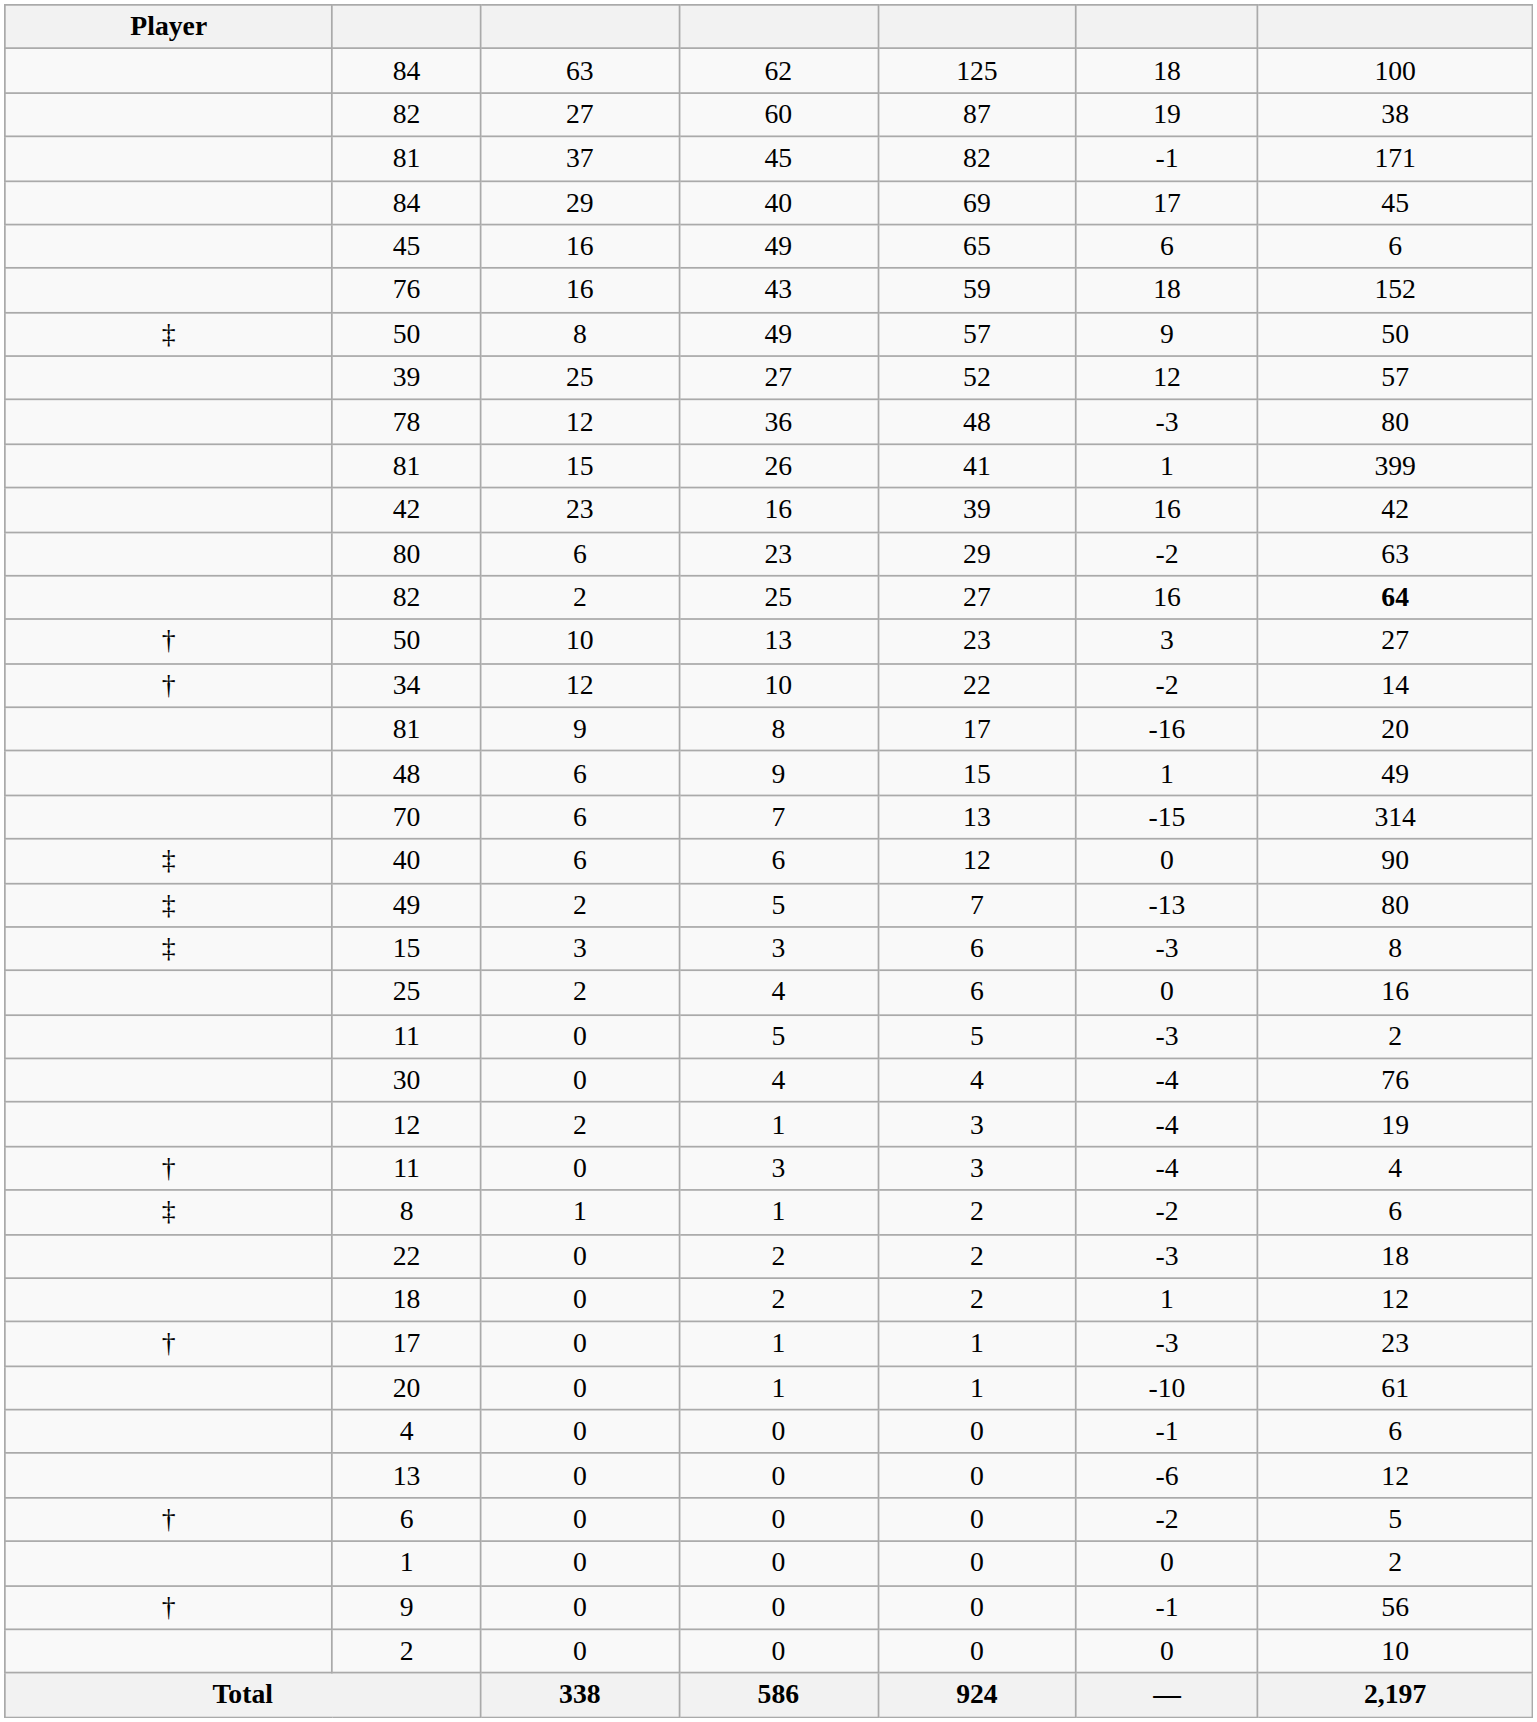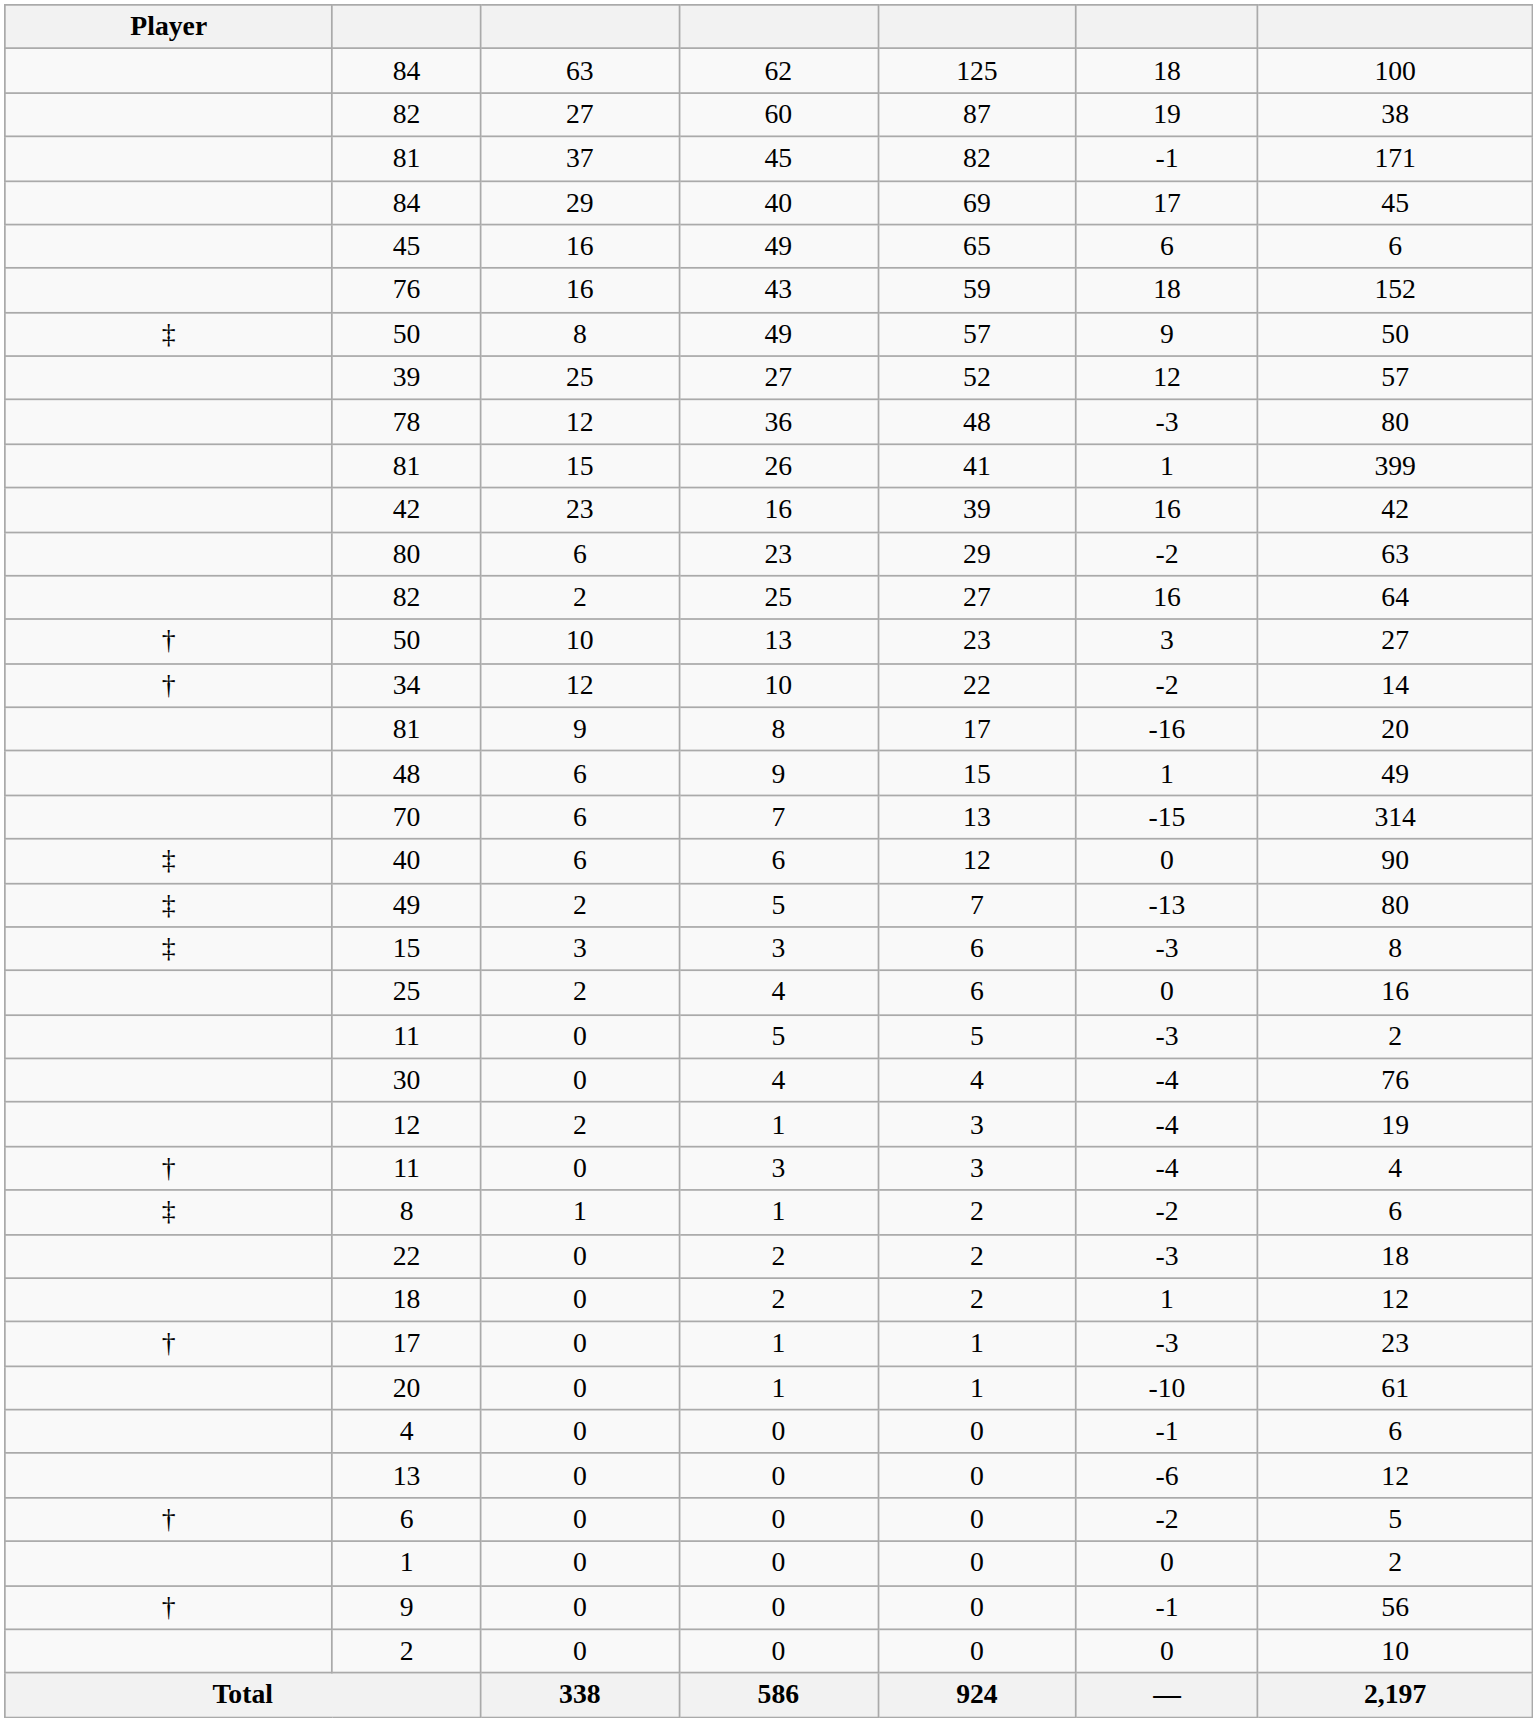82 / 25 | column 7: bold -> normal
